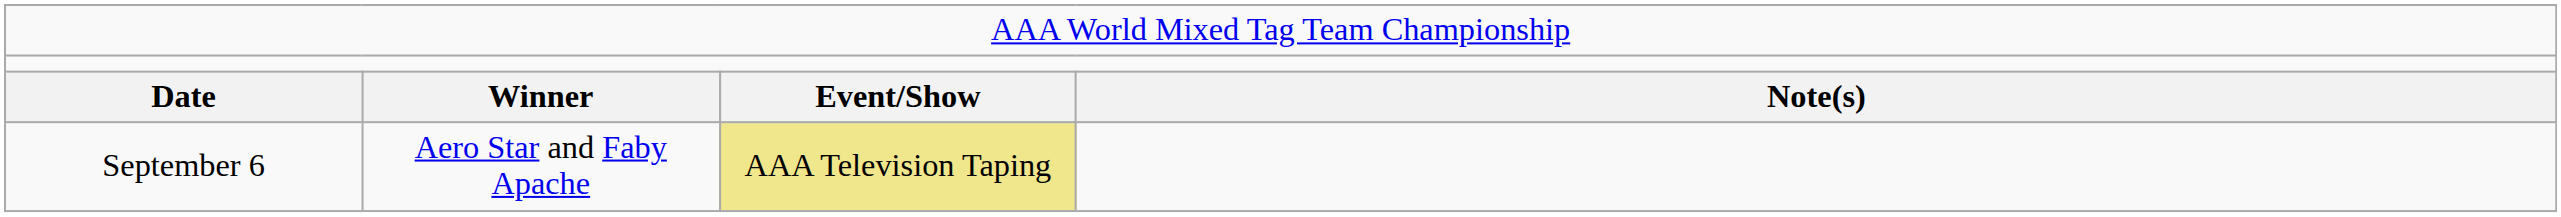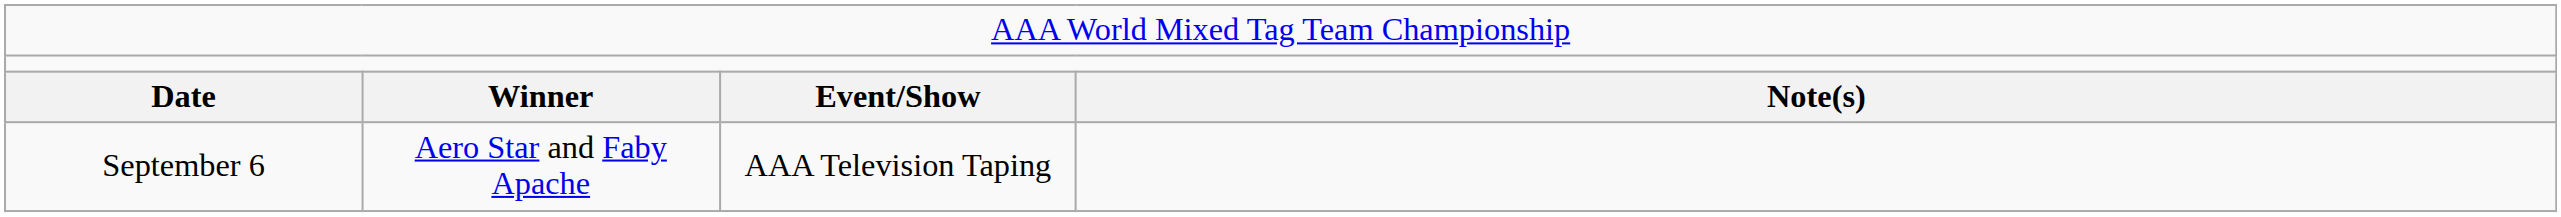September 6 | column 3: khaki background -> no background
